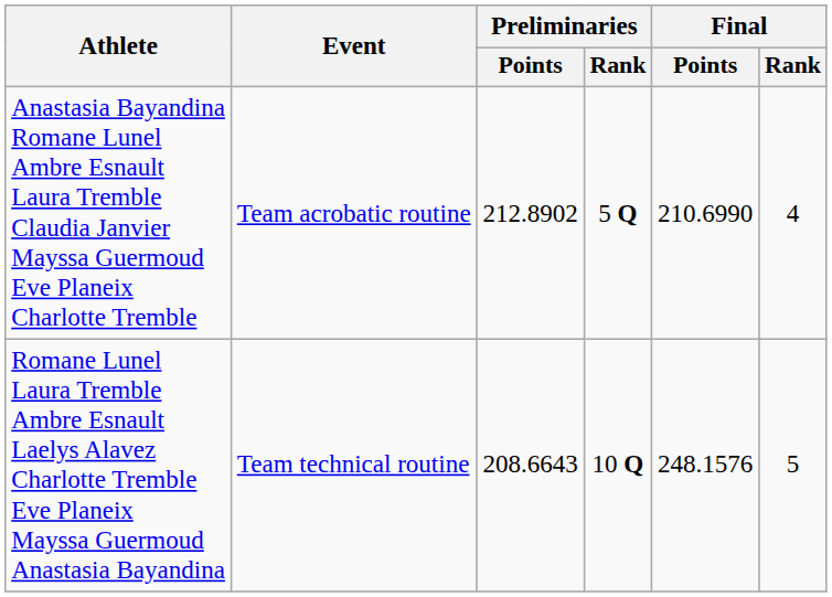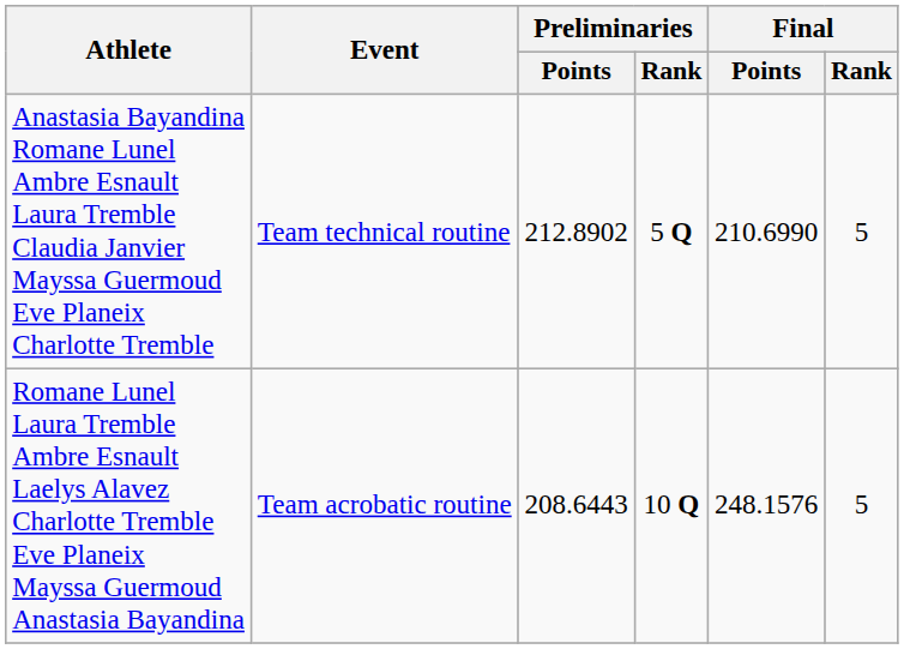row 3 | Event: Team acrobatic routine -> Team technical routine
row 3 | Final / Rank: 4 -> 5
row 4 | Event: Team technical routine -> Team acrobatic routine
row 4 | Preliminaries / Points: 208.6643 -> 208.6443
